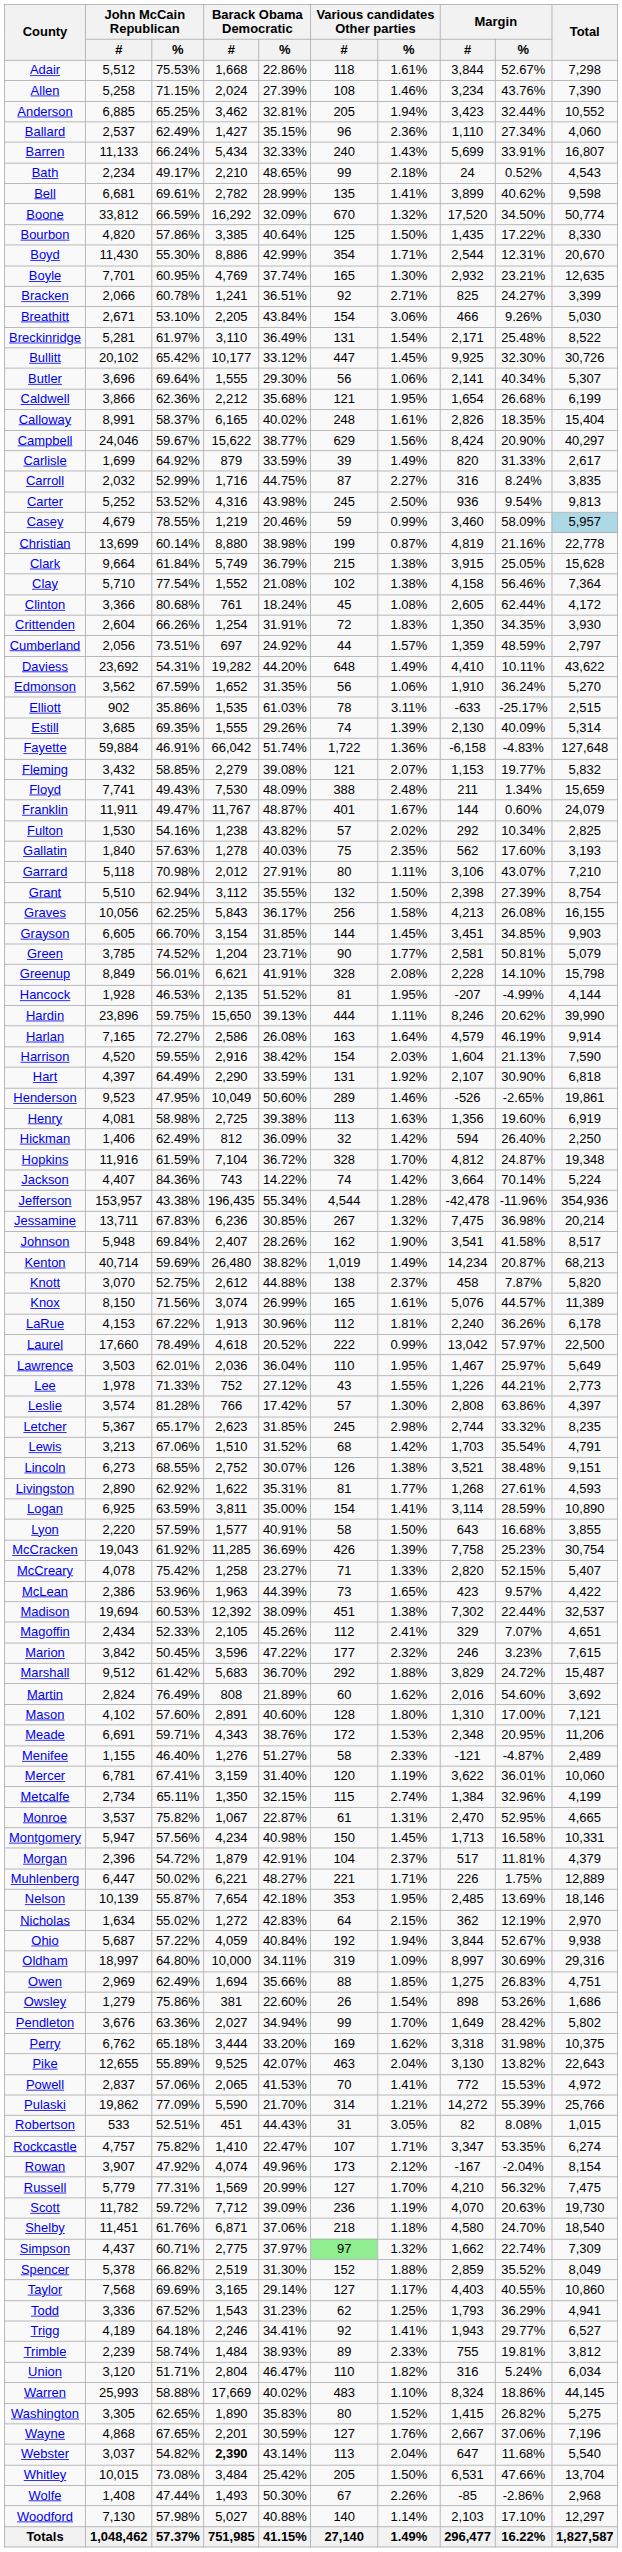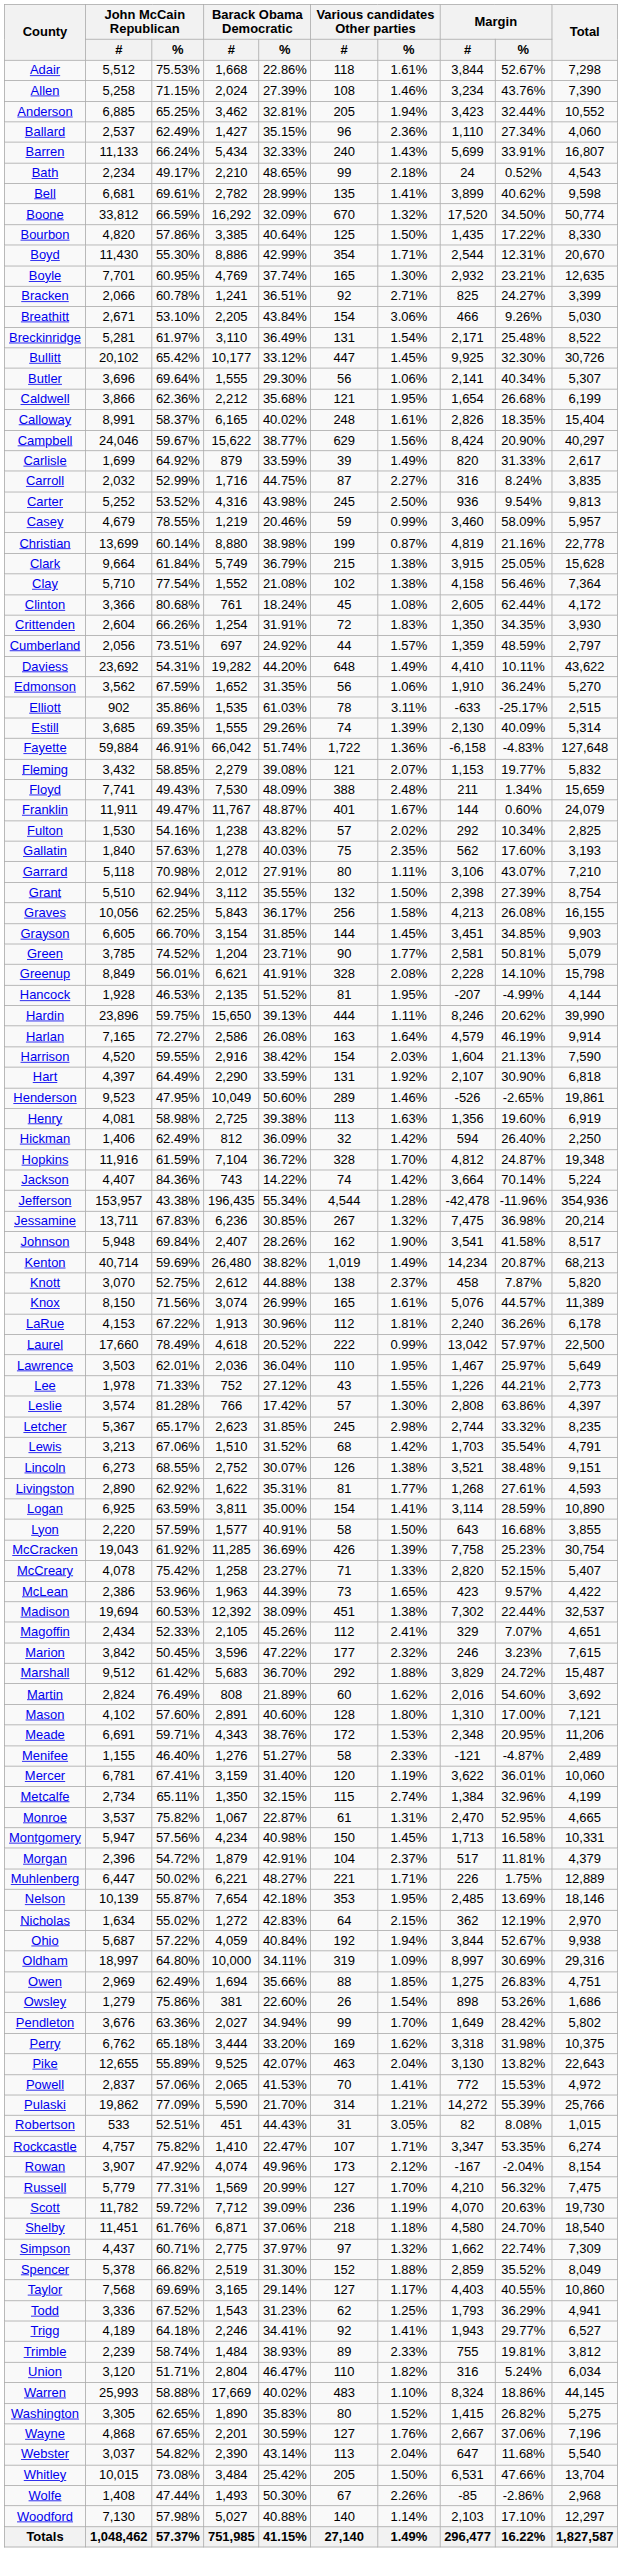Casey | Total: lightblue background -> no background
Simpson | Various candidates Other parties / #: lightgreen background -> no background
Webster | Barack Obama Democratic / #: bold -> normal
